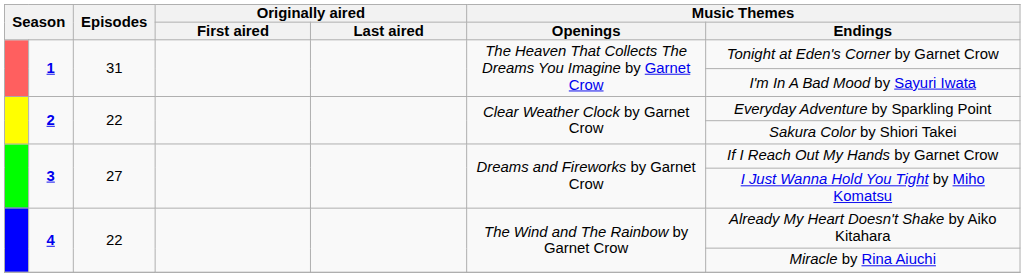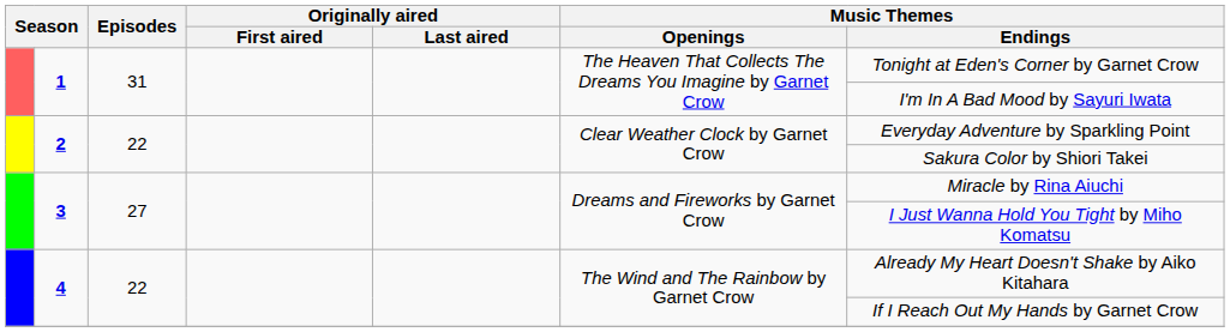row 7 | Music Themes / Endings: If I Reach Out My Hands by Garnet Crow -> Miracle by Rina Aiuchi
row 10 | Music Themes / Endings: Miracle by Rina Aiuchi -> If I Reach Out My Hands by Garnet Crow
